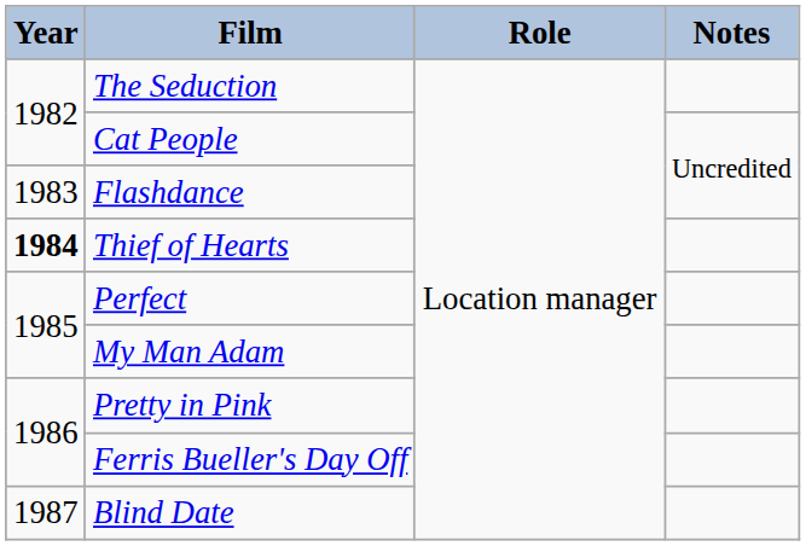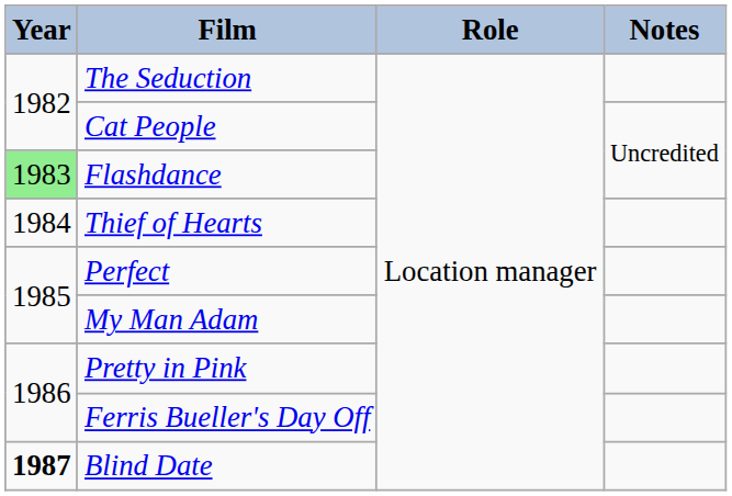Flashdance | Year: no background -> lightgreen background
Thief of Hearts | Year: bold -> normal
Blind Date | Year: normal -> bold
